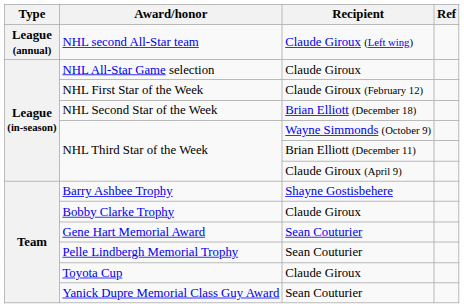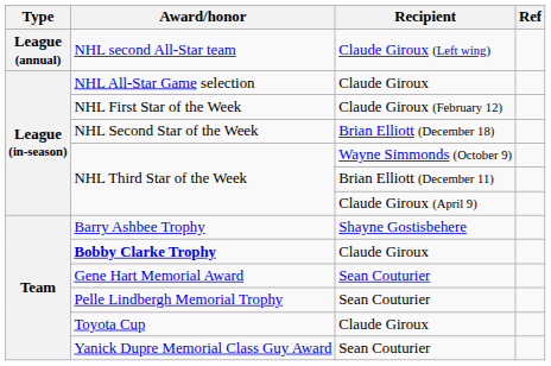Bobby Clarke Trophy | Award/honor: normal -> bold
